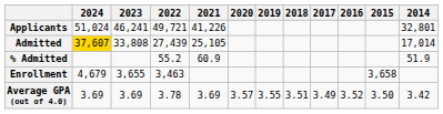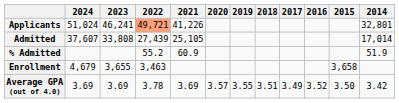Applicants | 2022: no background -> lightsalmon background
Admitted | 2024: gold background -> no background
